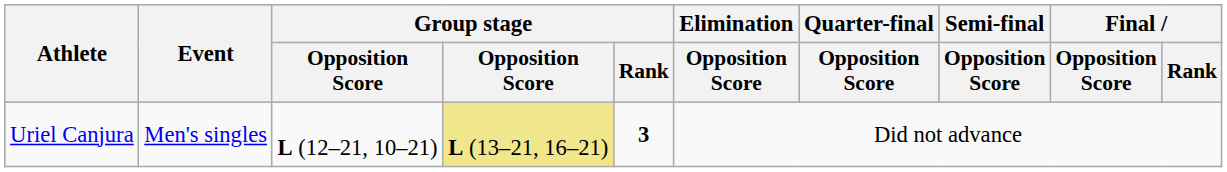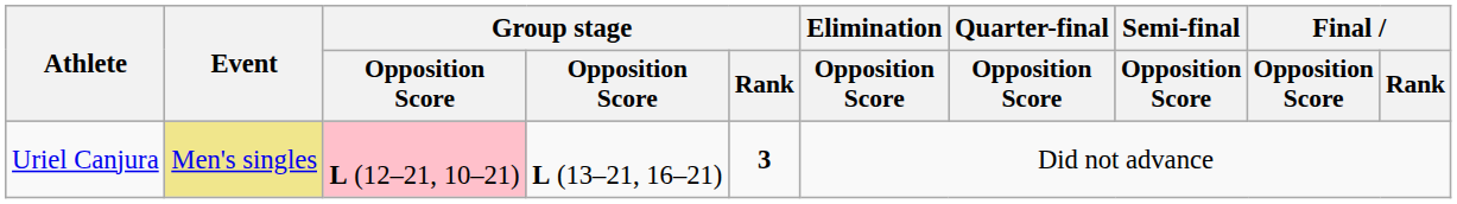Uriel Canjura | Event: no background -> khaki background
Uriel Canjura | column 3: no background -> pink background
Uriel Canjura | column 4: khaki background -> no background
